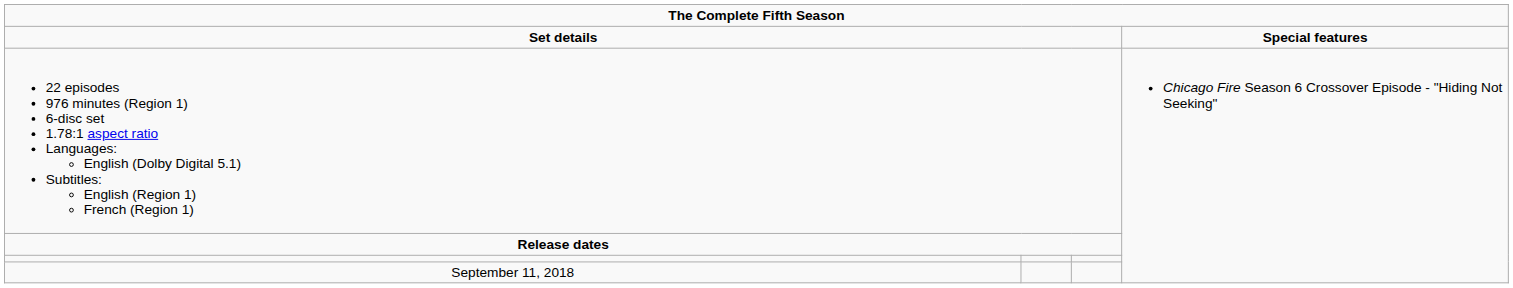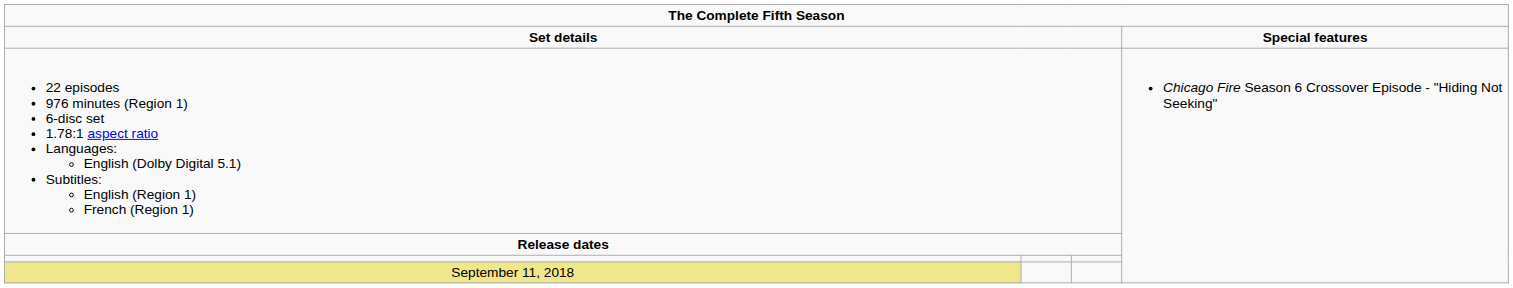September 11, 2018 | column 1: no background -> khaki background
